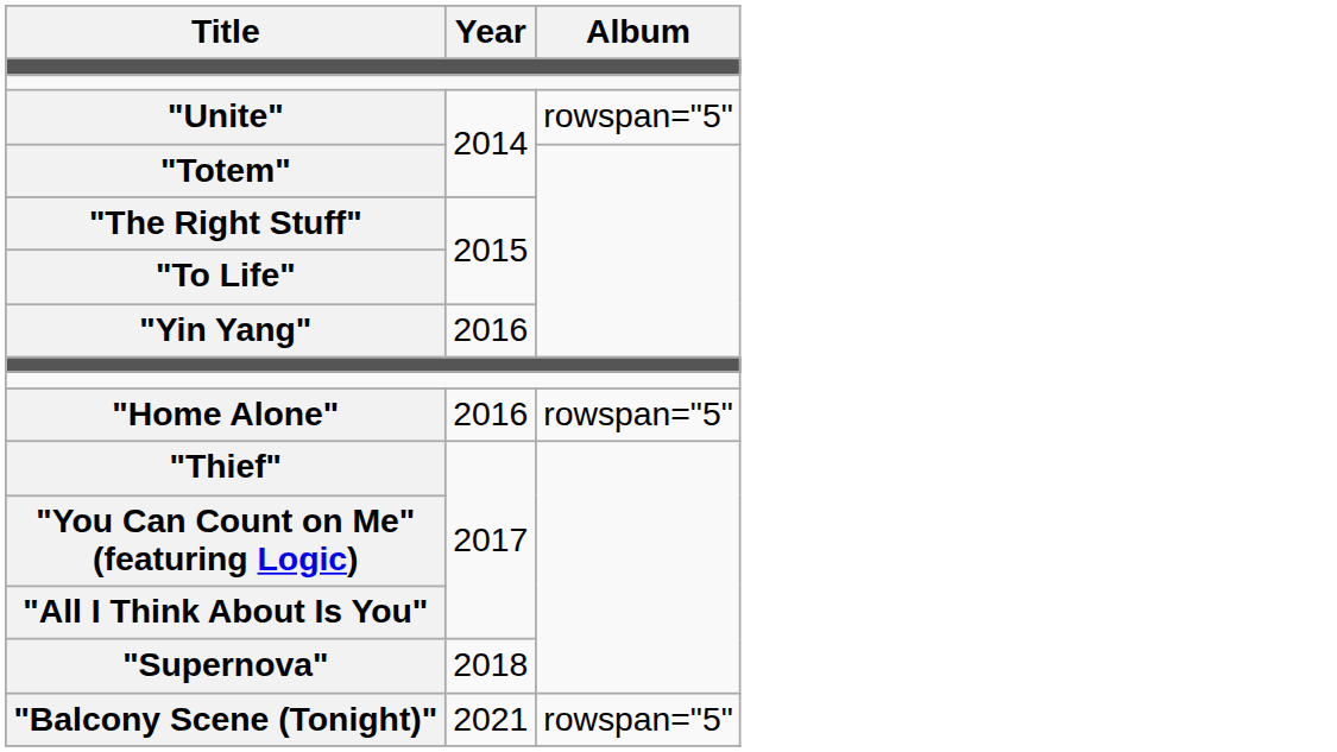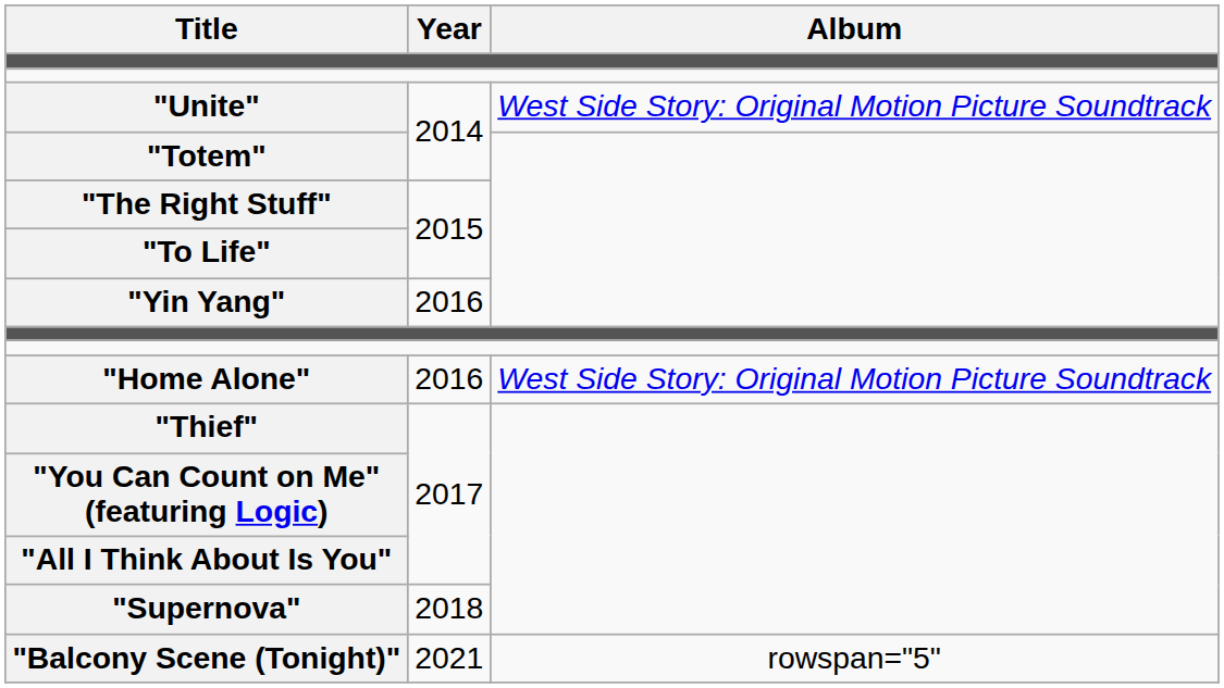"Unite" | Album: rowspan="5" -> West Side Story: Original Motion Picture Soundtrack
"Home Alone" | Album: rowspan="5" -> West Side Story: Original Motion Picture Soundtrack
